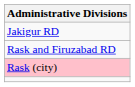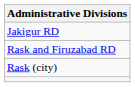row 4 | column 1: pink background -> no background
